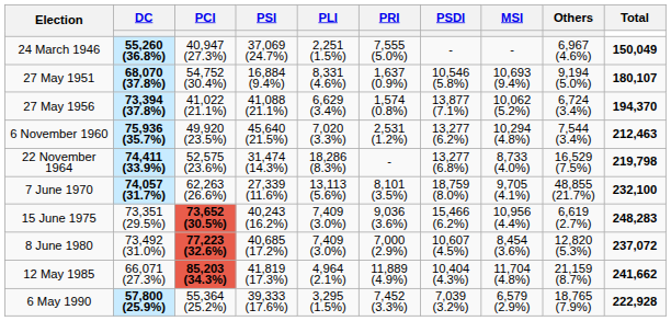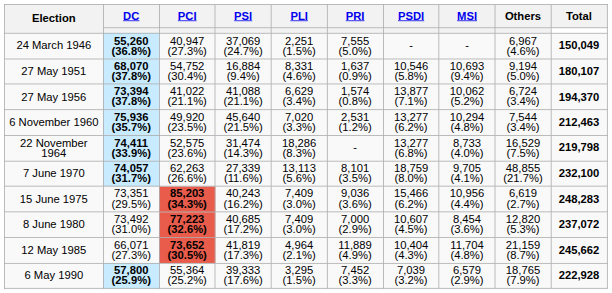15 June 1975 | PCI: 73,652 (30.5%) -> 85,203 (34.3%)
12 May 1985 | PCI: 85,203 (34.3%) -> 73,652 (30.5%)
12 May 1985 | Total: 241,662 -> 245,662
